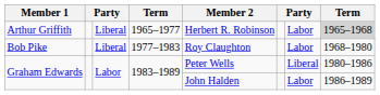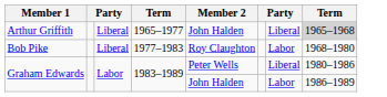row 2 | Member 2: Herbert R. Robinson -> John Halden
row 2 | column 7: Labor -> Liberal
